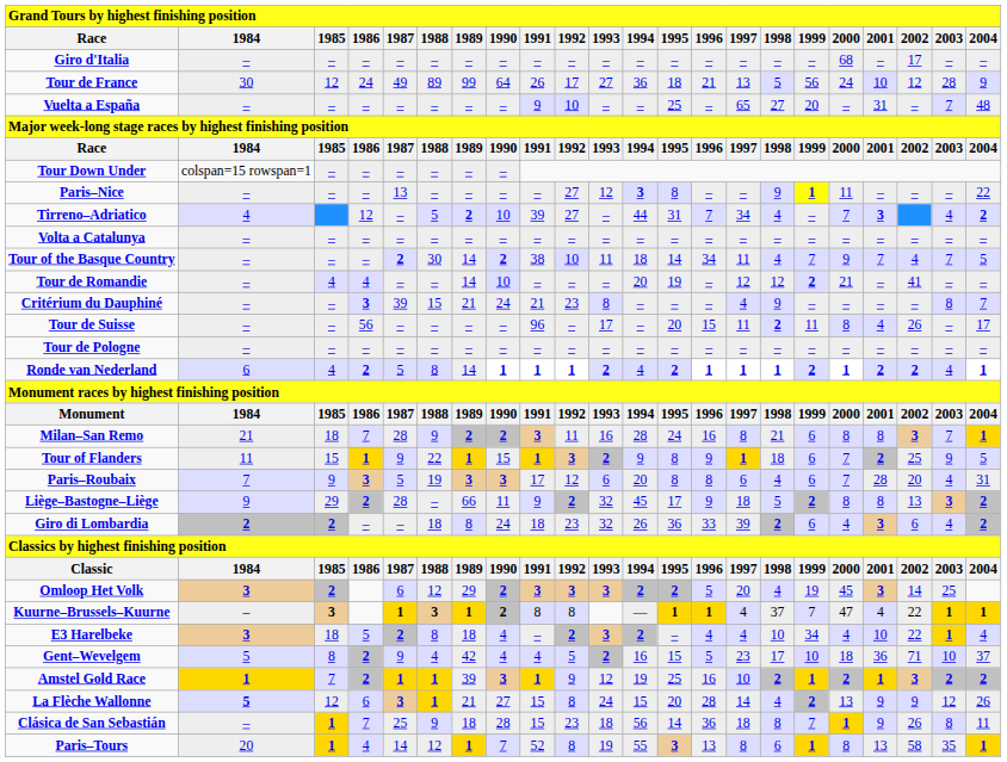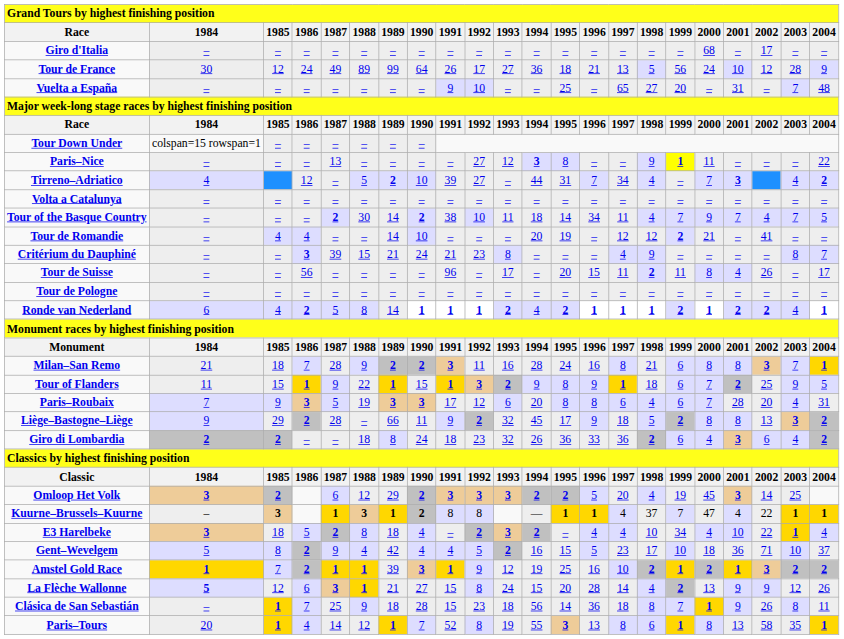Giro di Lombardia | Grand Tours by highest finishing position / 1997: 39 -> 36
